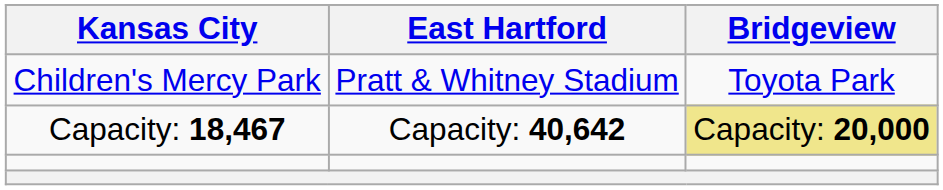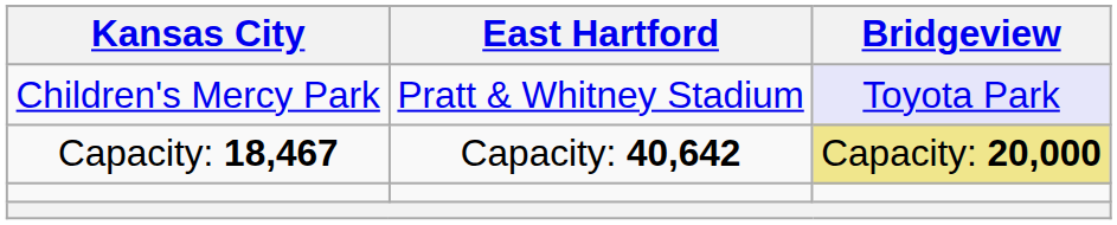Children's Mercy Park | Bridgeview: no background -> lavender background
